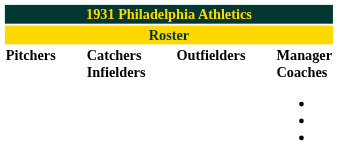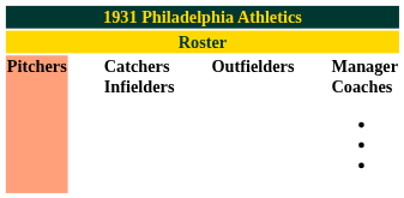Pitchers | column 1: no background -> lightsalmon background
